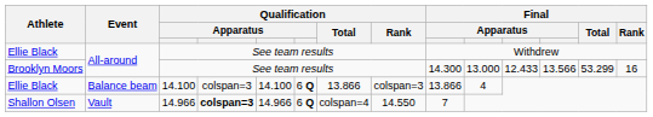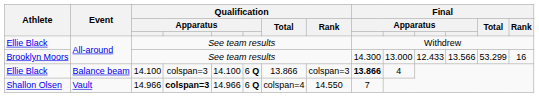Ellie Black / Balance beam | column 9: normal -> bold
